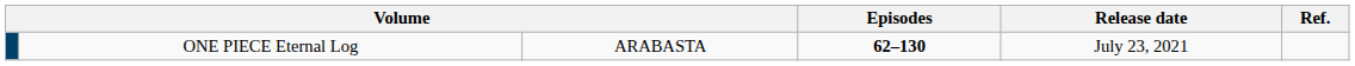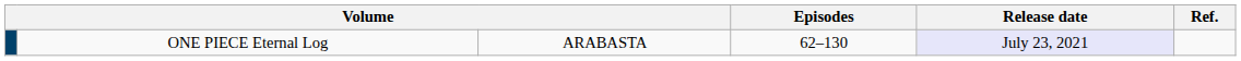ONE PIECE Eternal Log | Episodes: bold -> normal
ONE PIECE Eternal Log | Release date: no background -> lavender background
